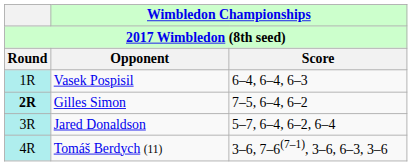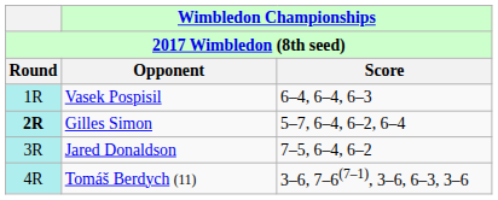Gilles Simon | Wimbledon Championships / Score: 7–5, 6–4, 6–2 -> 5–7, 6–4, 6–2, 6–4
Jared Donaldson | Wimbledon Championships / Score: 5–7, 6–4, 6–2, 6–4 -> 7–5, 6–4, 6–2
